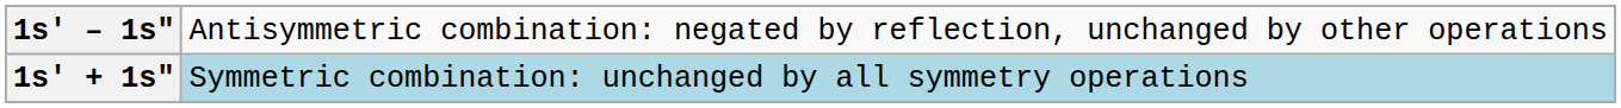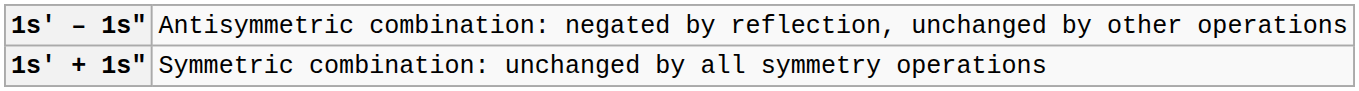row 2 | column 2: lightblue background -> no background
